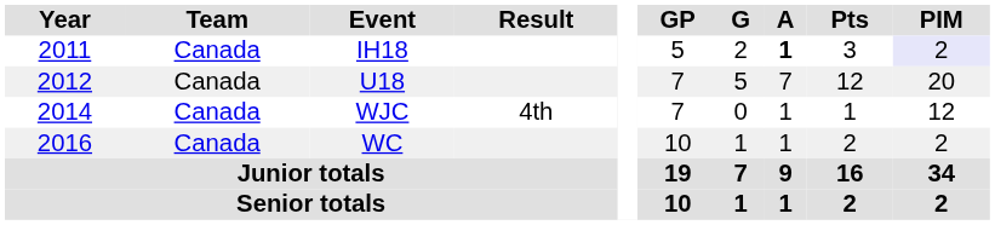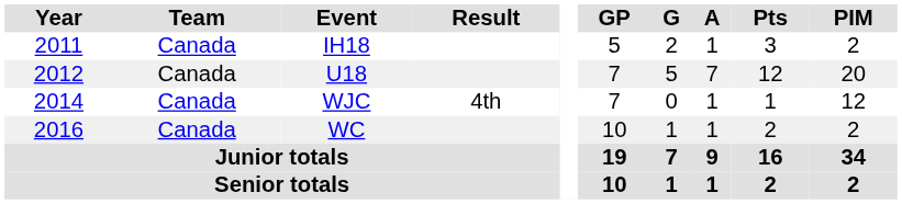IH18 | A: bold -> normal
IH18 | PIM: lavender background -> no background
